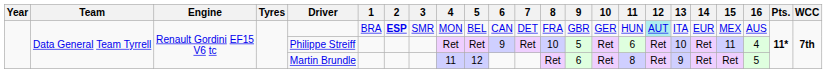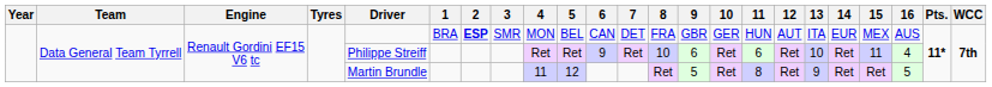row 2 | 12: paleturquoise background -> no background
row 3 | 9: 5 -> 6
row 4 | 9: 6 -> 5
